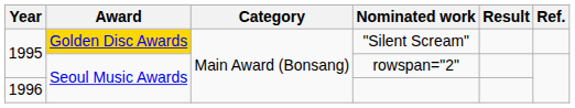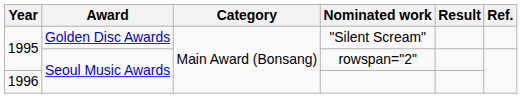"Silent Scream" | Award: gold background -> no background
